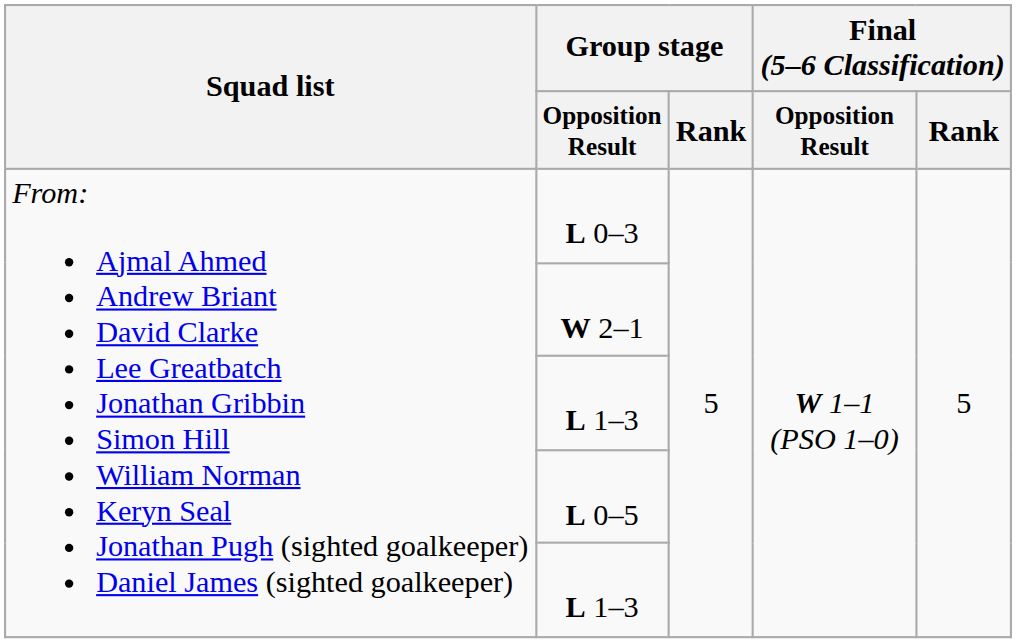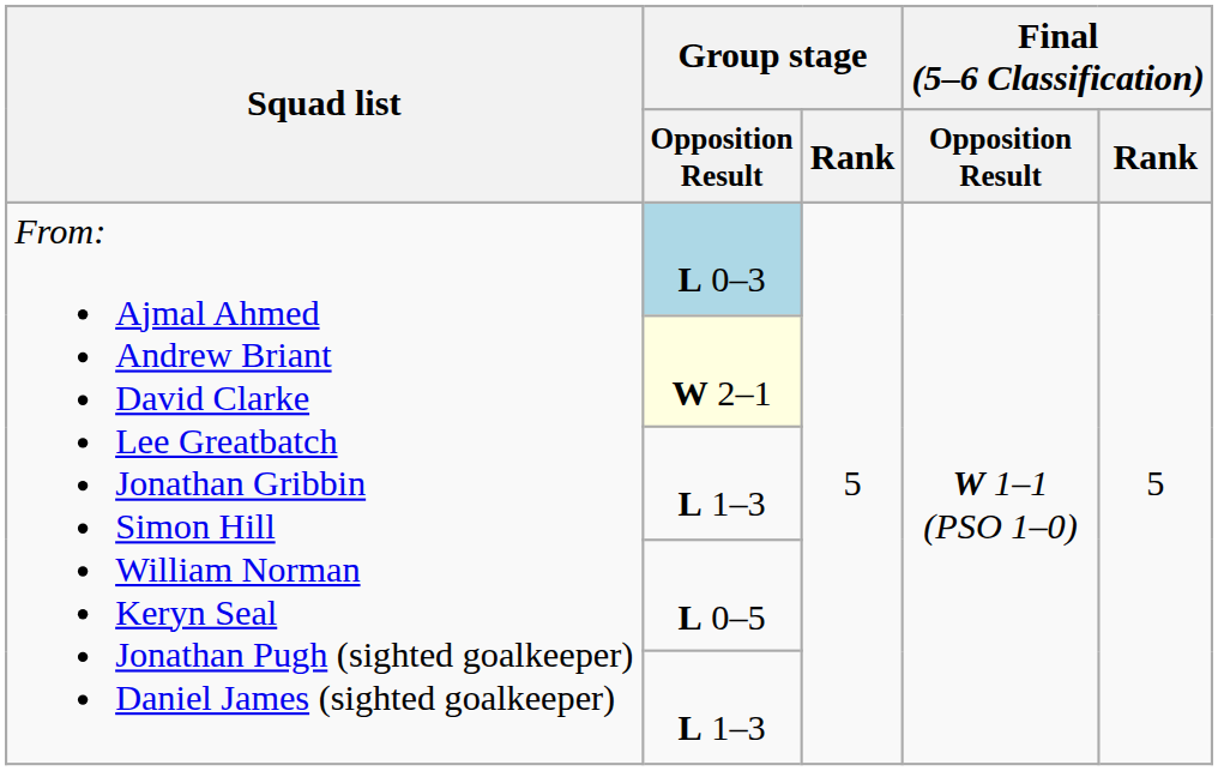L 0–3 | Group stage / Opposition Result: no background -> lightblue background
W 2–1 | Group stage / Opposition Result: no background -> lightyellow background
